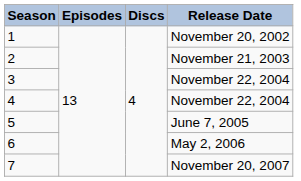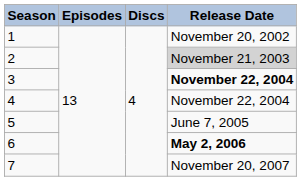2 | Release Date: no background -> lightgrey background
3 | Release Date: normal -> bold
6 | Release Date: normal -> bold
